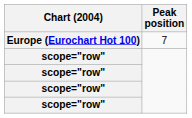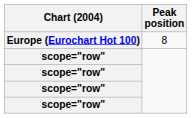Europe (Eurochart Hot 100) | Peak position: 7 -> 8
